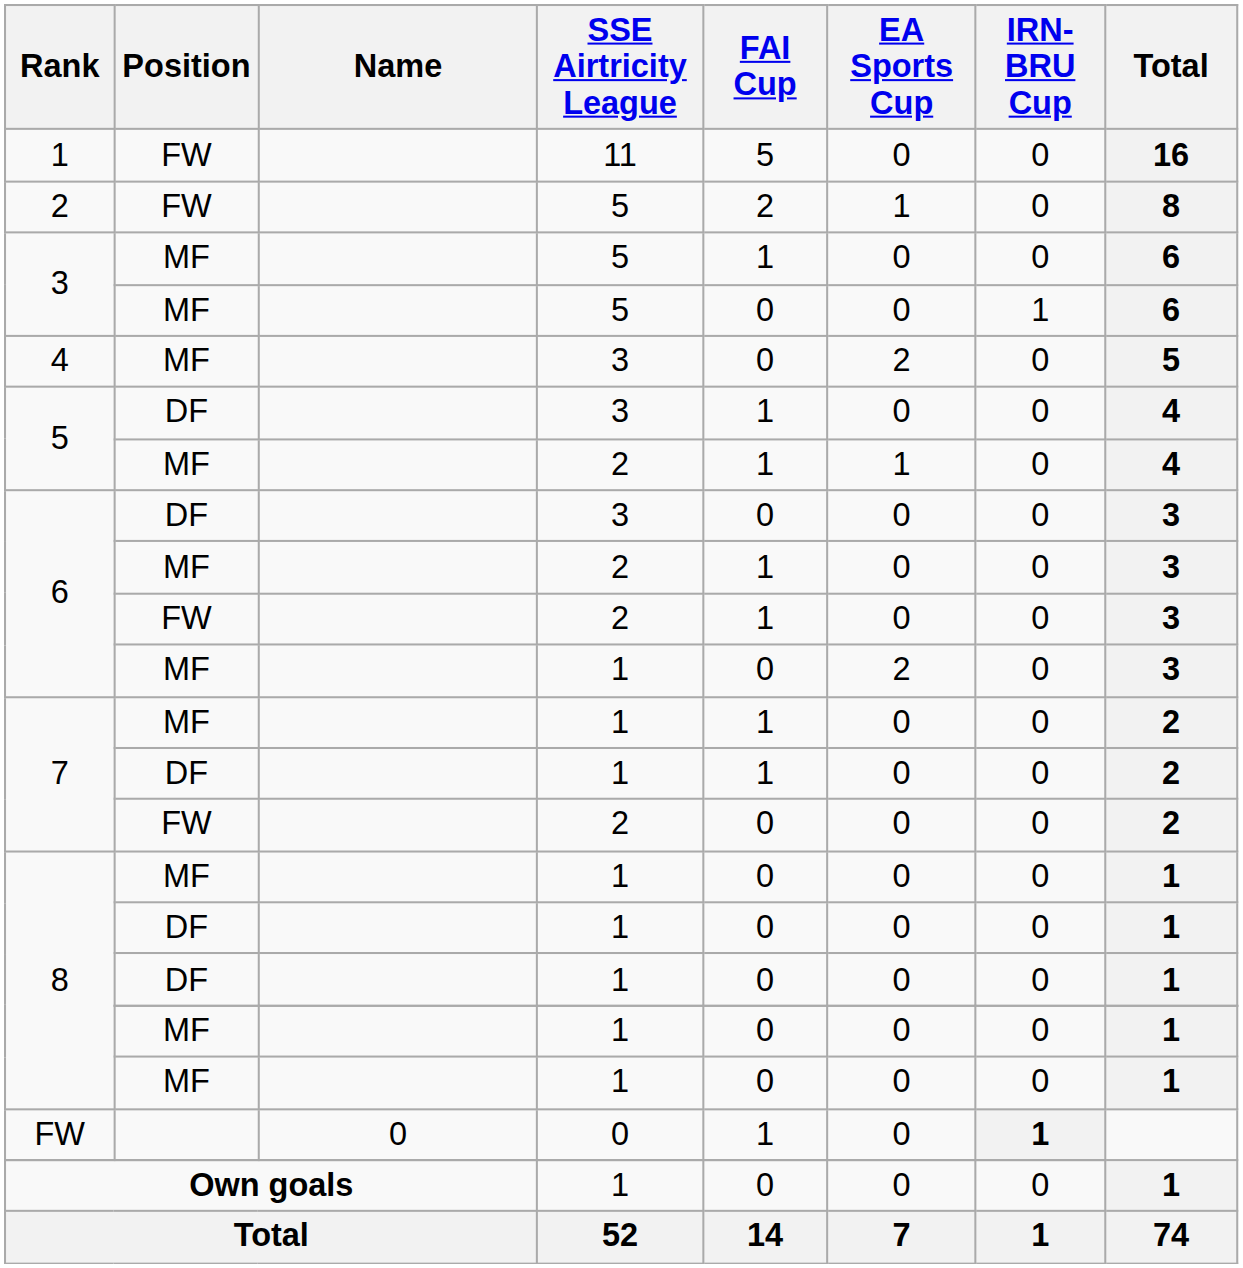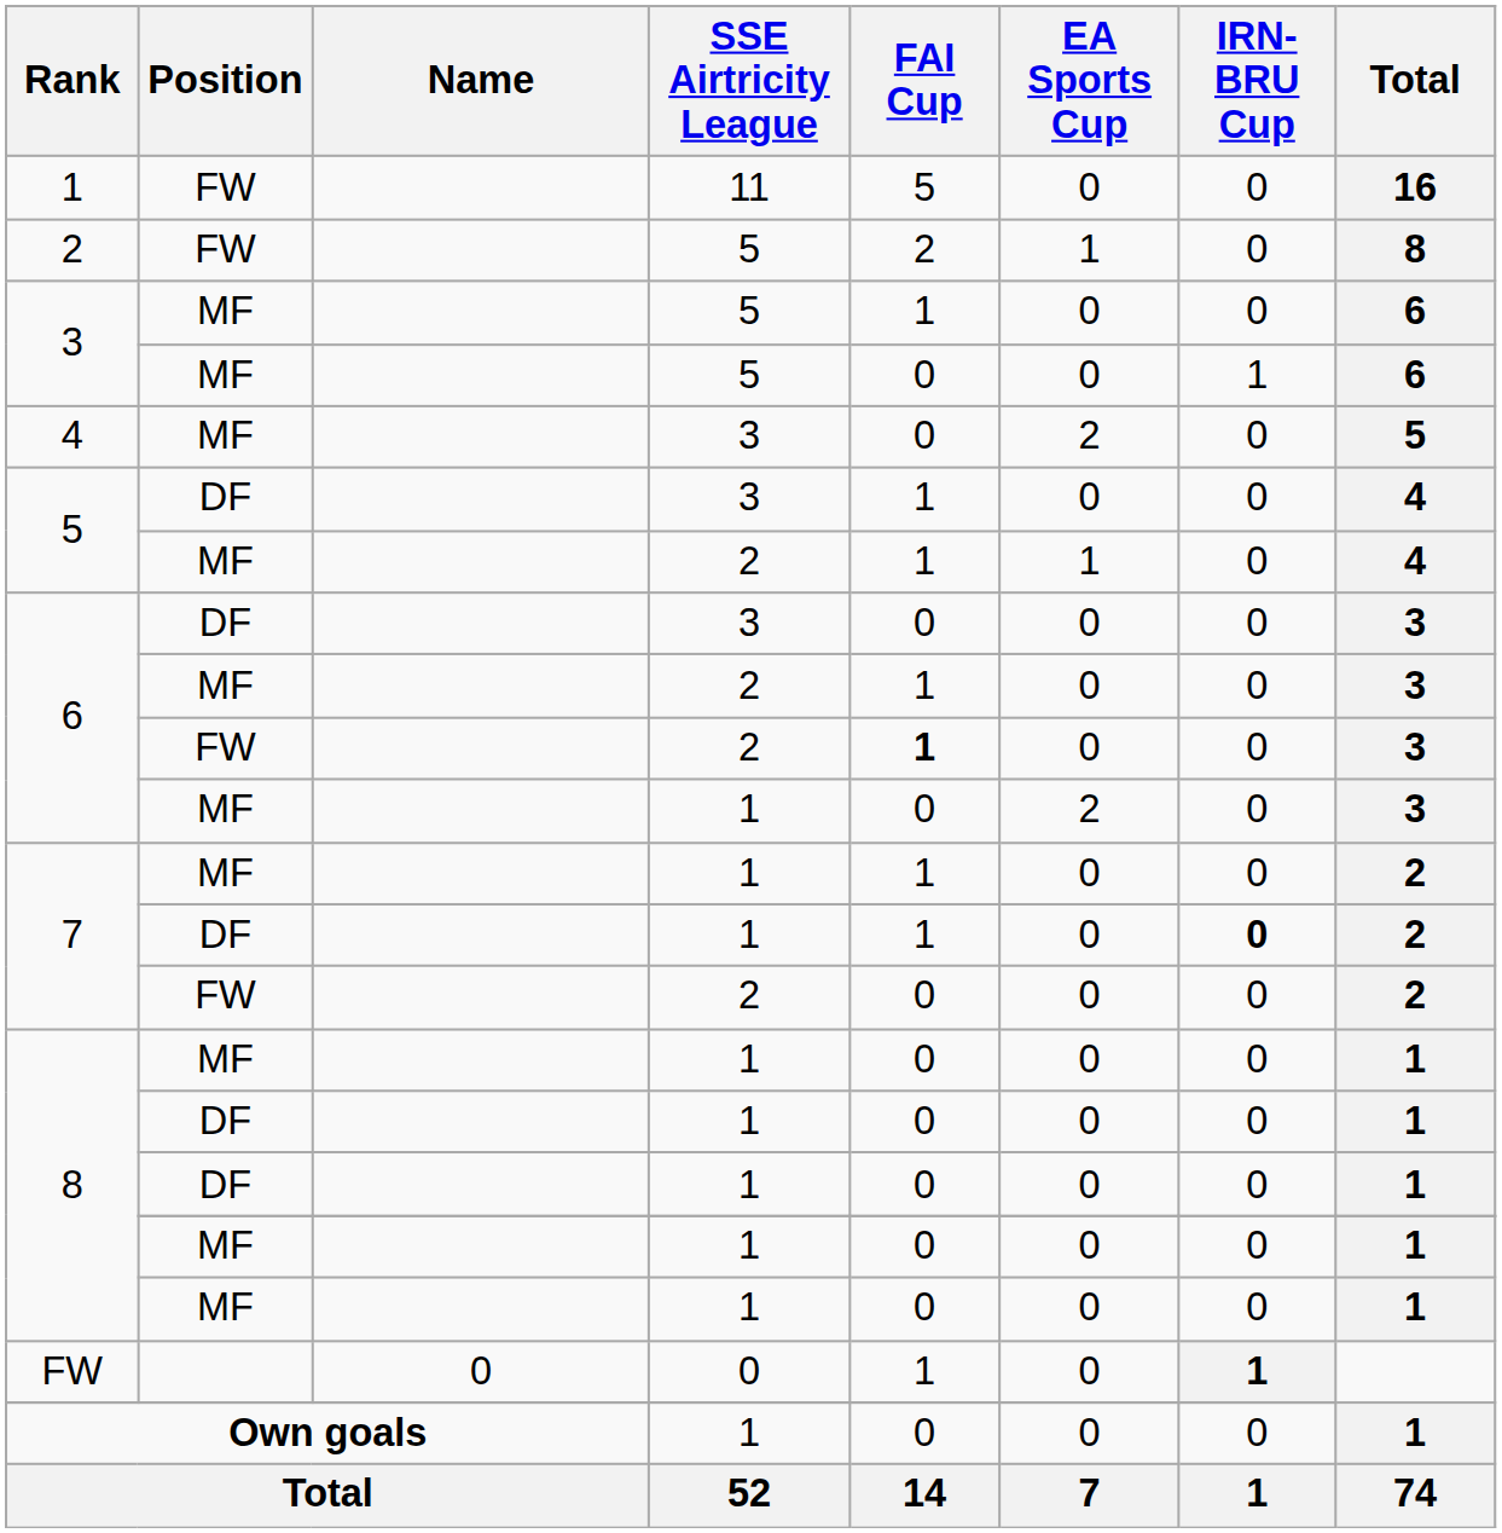6 / FW | FAI Cup: normal -> bold
7 / DF | IRN-BRU Cup: normal -> bold
